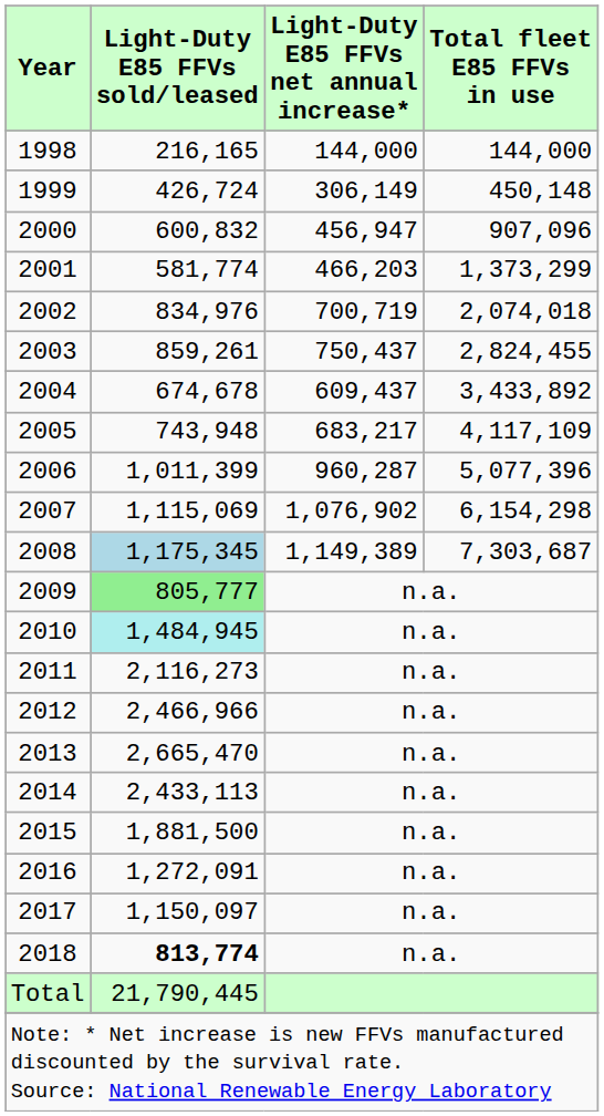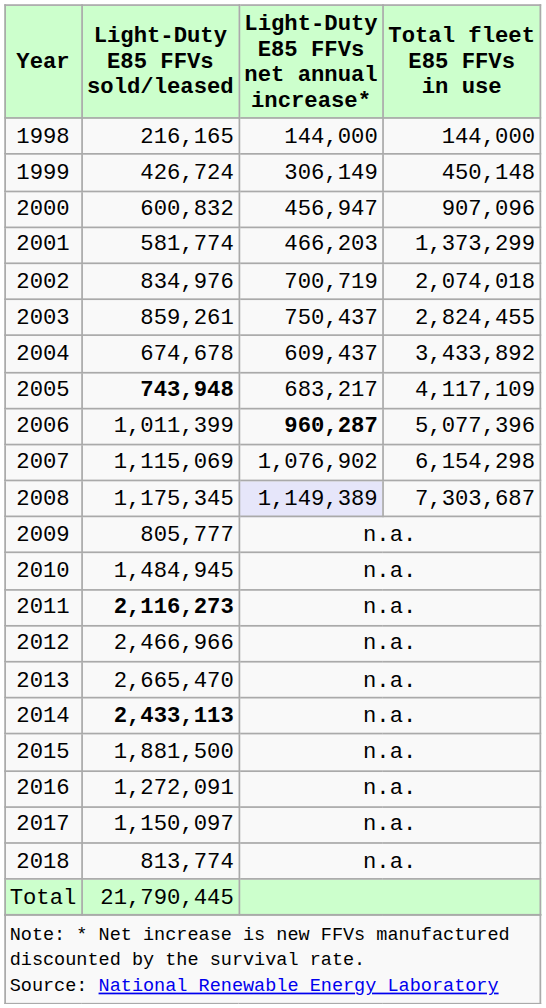2005 | Light-Duty E85 FFVs sold/leased: normal -> bold
2006 | Light-Duty E85 FFVs net annual increase*: normal -> bold
2008 | Light-Duty E85 FFVs sold/leased: lightblue background -> no background
2008 | Light-Duty E85 FFVs net annual increase*: no background -> lavender background
2009 | Light-Duty E85 FFVs sold/leased: lightgreen background -> no background
2010 | Light-Duty E85 FFVs sold/leased: paleturquoise background -> no background
2011 | Light-Duty E85 FFVs sold/leased: normal -> bold
2014 | Light-Duty E85 FFVs sold/leased: normal -> bold
2018 | Light-Duty E85 FFVs sold/leased: bold -> normal
